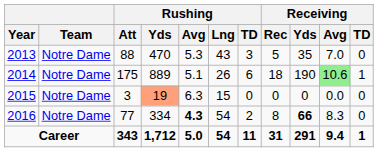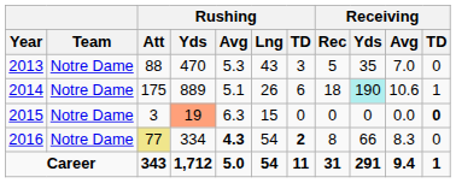2014 | Receiving / Yds: no background -> paleturquoise background
2014 | Receiving / Avg: lightgreen background -> no background
2015 | Receiving / TD: normal -> bold
2016 | Rushing / Att: no background -> khaki background
2016 | Rushing / TD: normal -> bold
2016 | Receiving / Yds: bold -> normal
